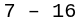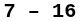row 1 | column 1: normal -> bold
